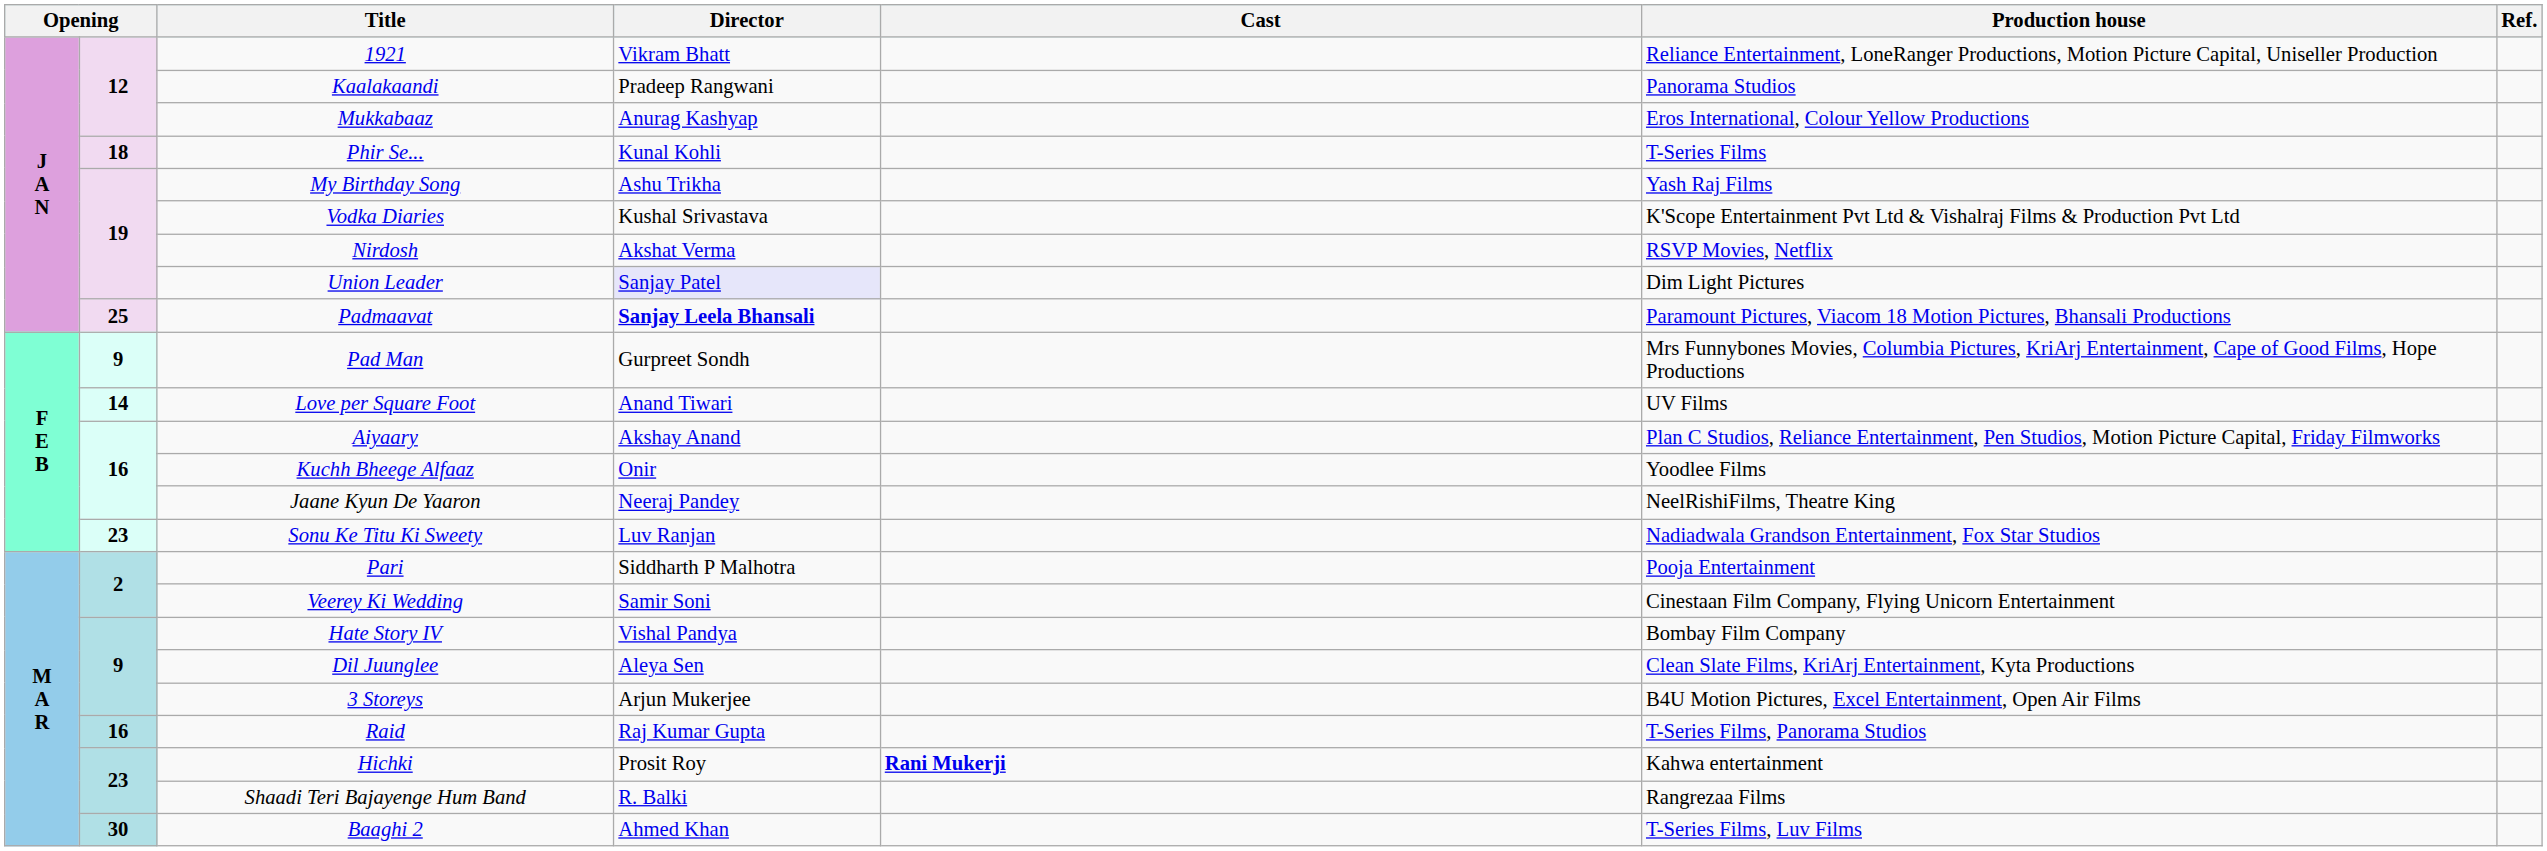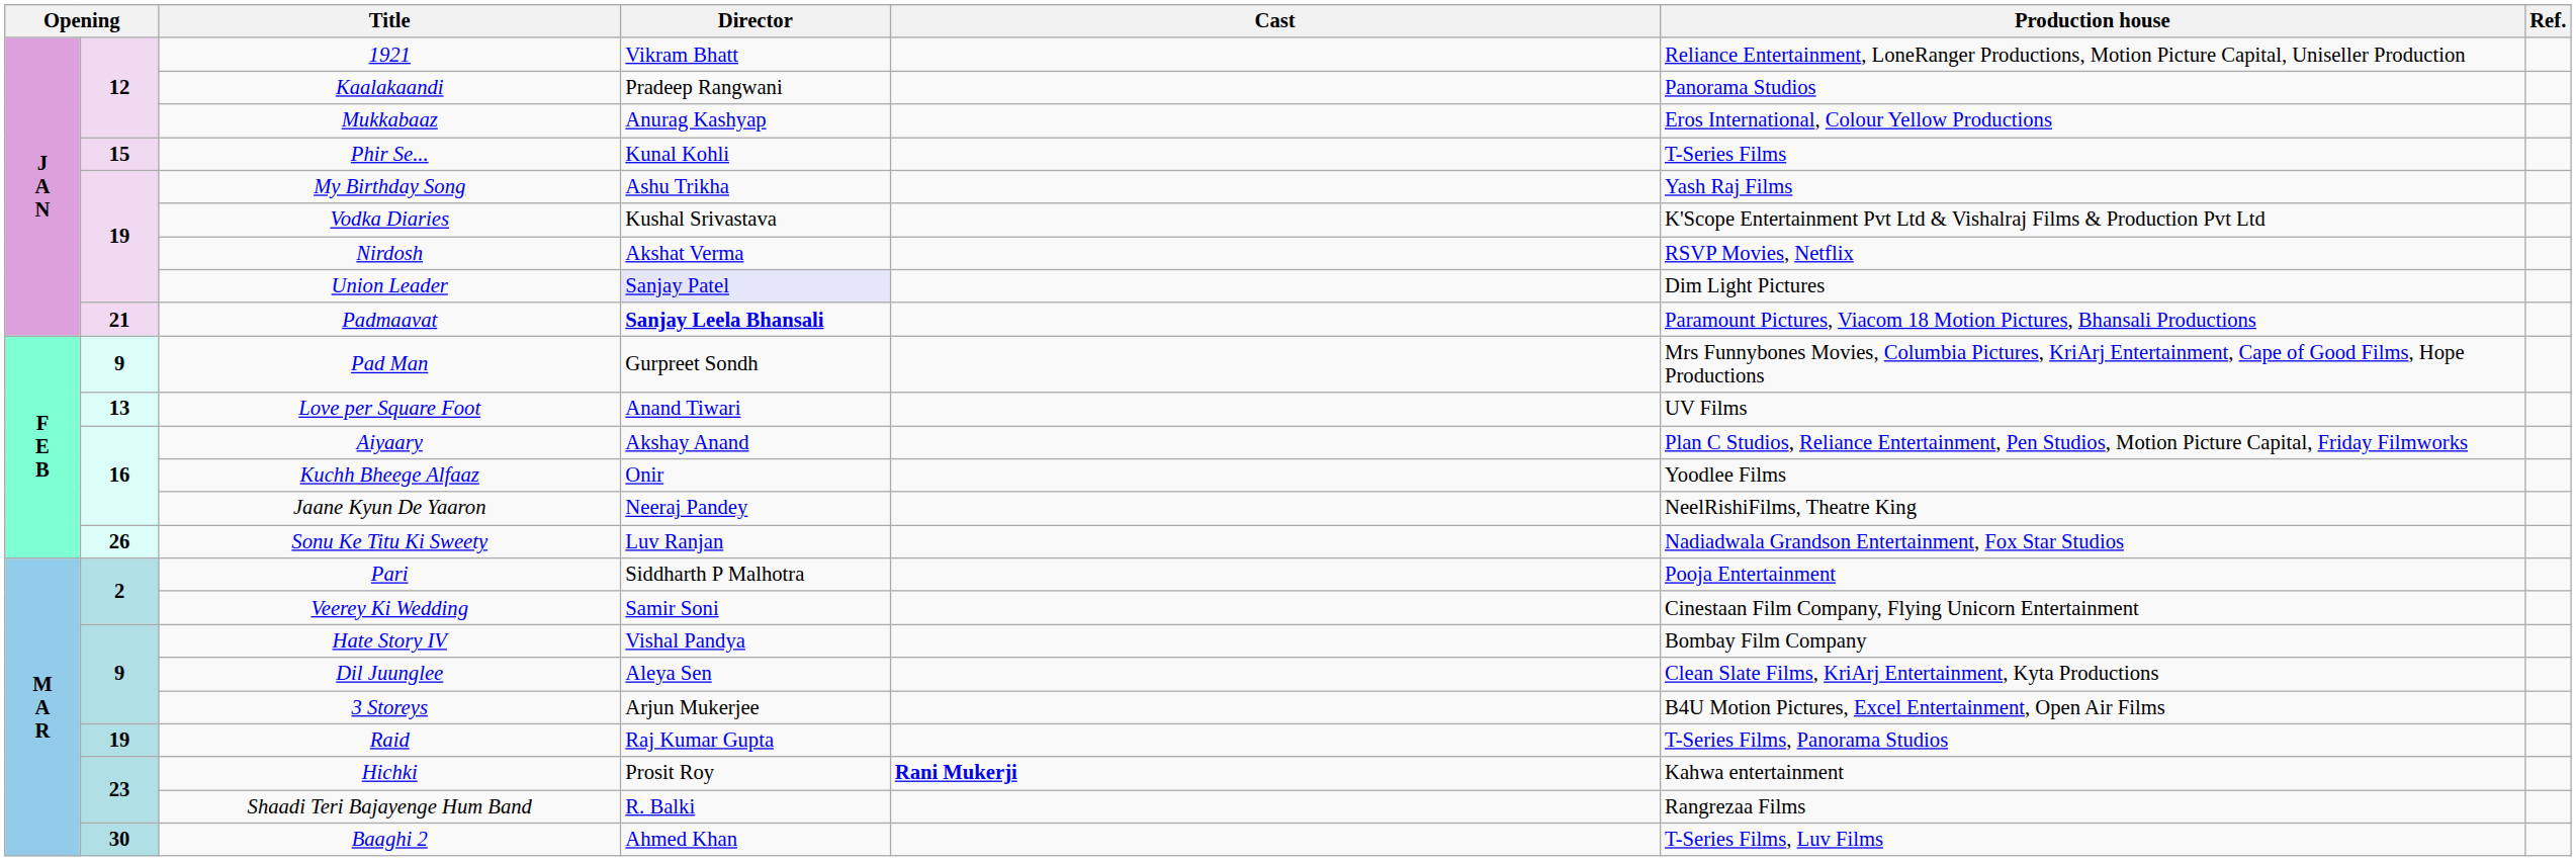Phir Se... | column 2: 18 -> 15
Padmaavat | column 2: 25 -> 21
Love per Square Foot | column 2: 14 -> 13
Sonu Ke Titu Ki Sweety | column 2: 23 -> 26
Raid | column 2: 16 -> 19
